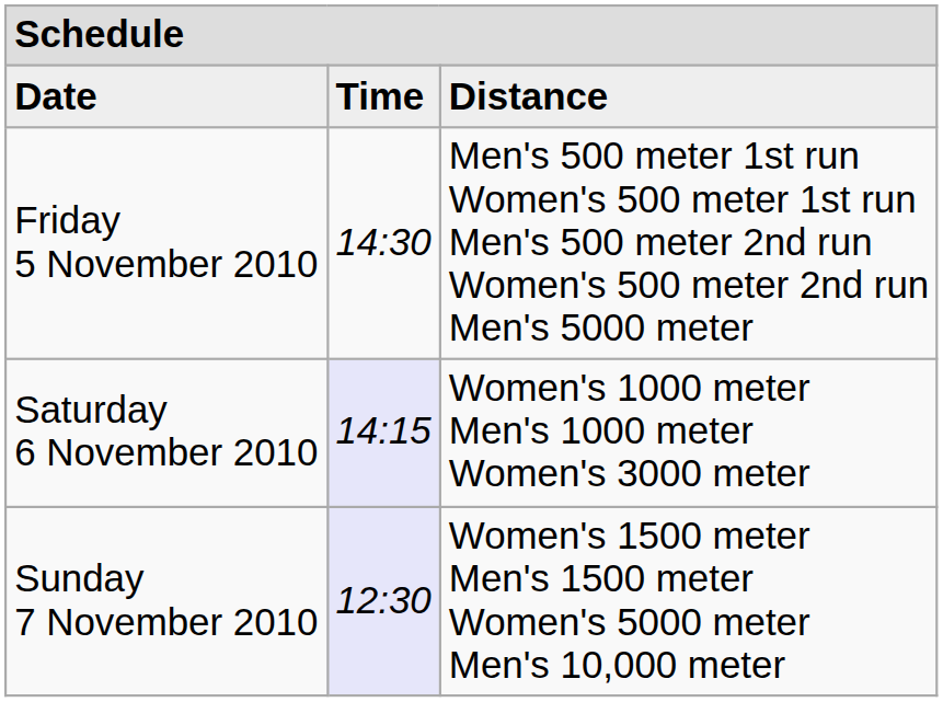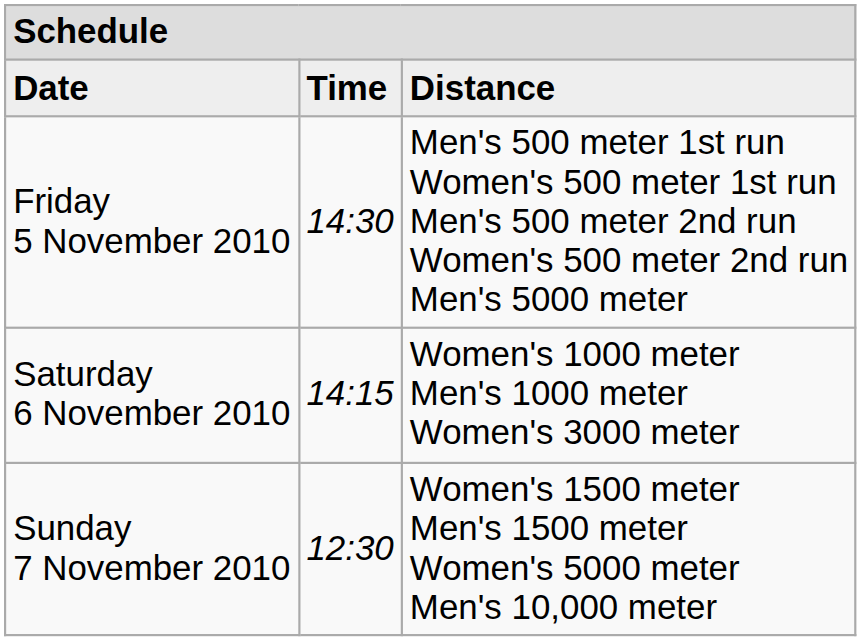Saturday 6 November 2010 | column 2: lavender background -> no background
Sunday 7 November 2010 | column 2: lavender background -> no background
